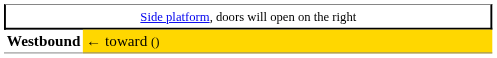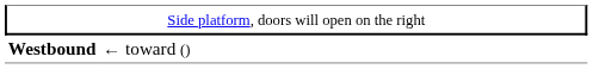Westbound | column 2: gold background -> no background
